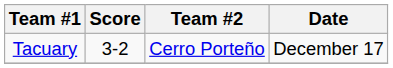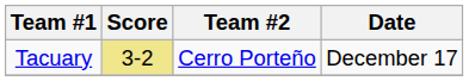Tacuary | Score: no background -> khaki background
